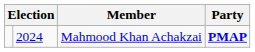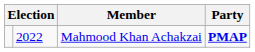Mahmood Khan Achakzai | column 2: 2024 -> 2022
